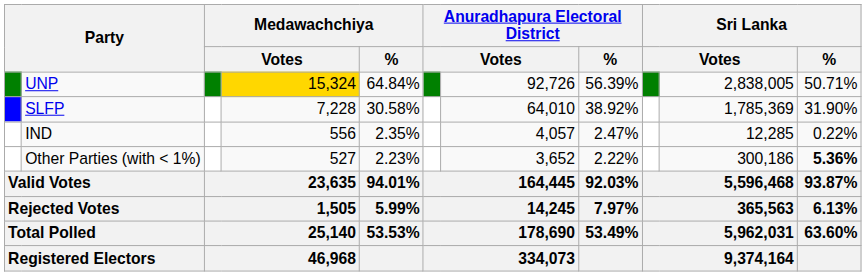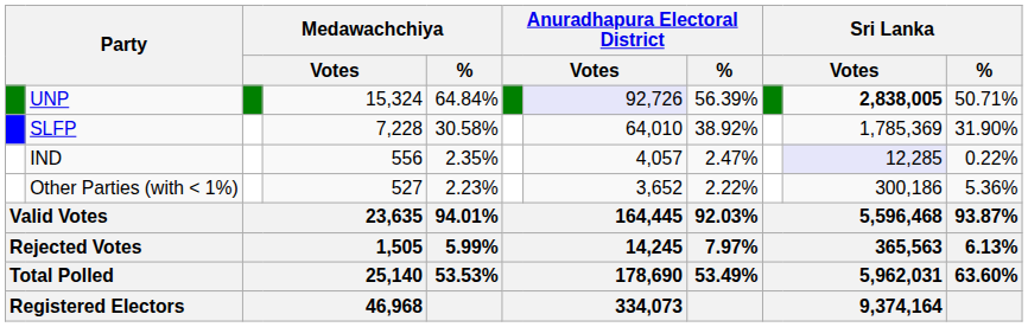UNP | column 4: gold background -> no background
UNP | column 7: no background -> lavender background
UNP | column 10: normal -> bold
IND | column 10: no background -> lavender background
Other Parties (with < 1%) | Sri Lanka / %: bold -> normal
